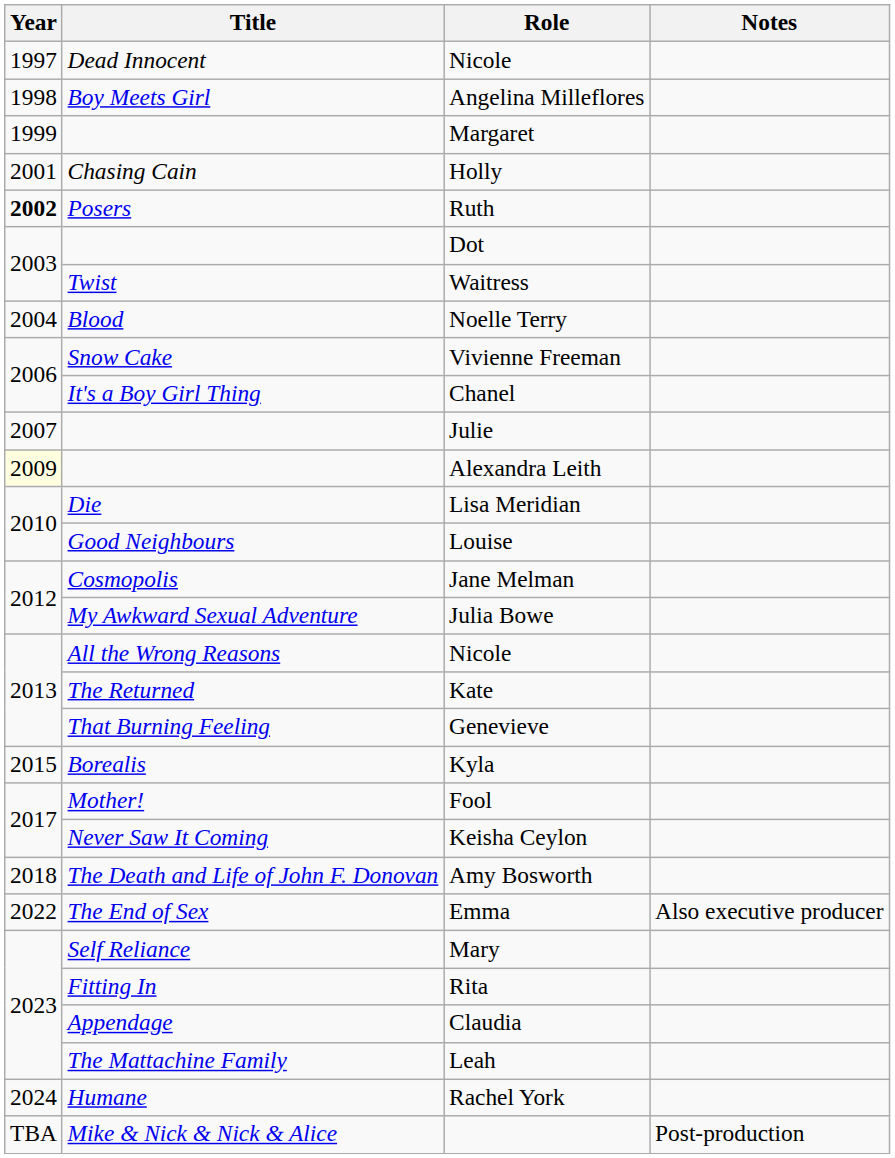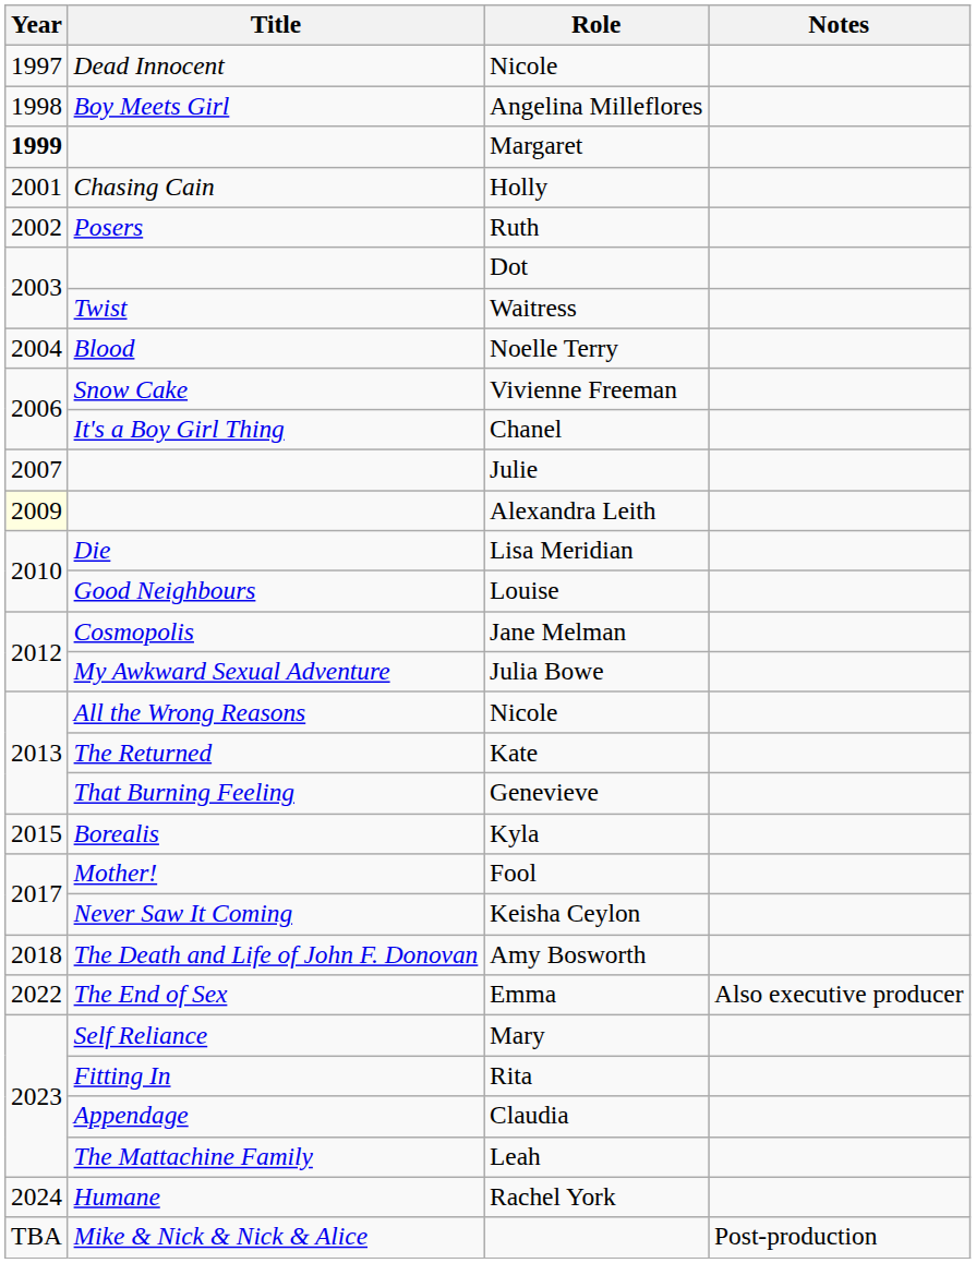Margaret | Year: normal -> bold
Ruth | Year: bold -> normal
